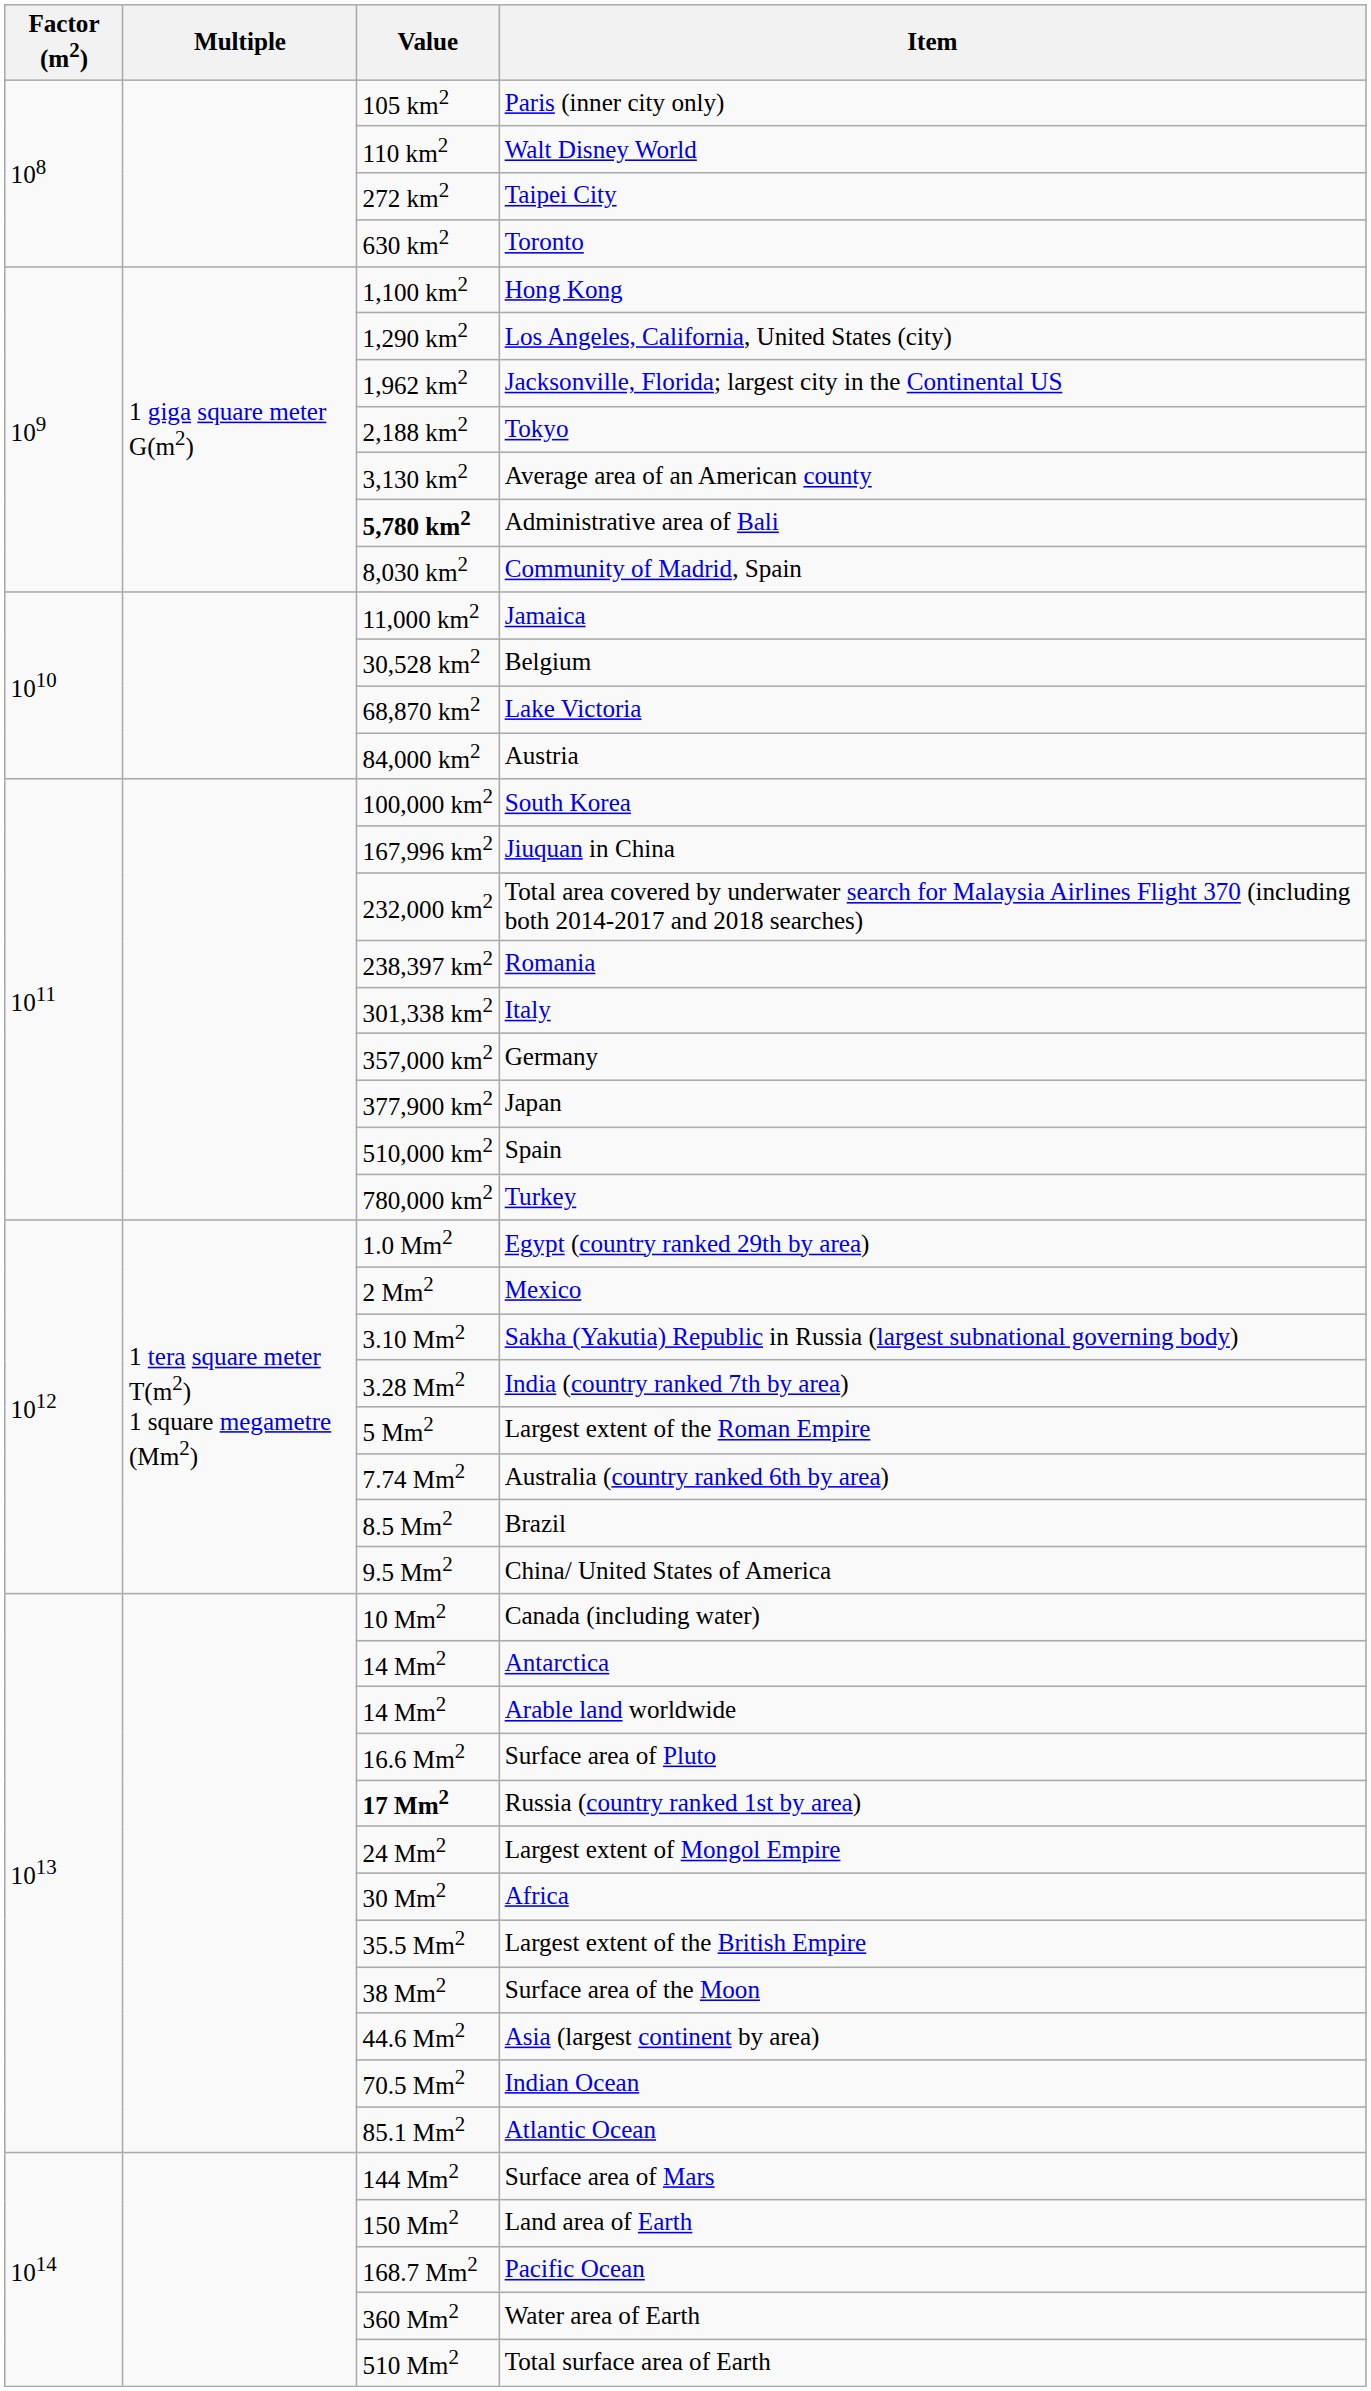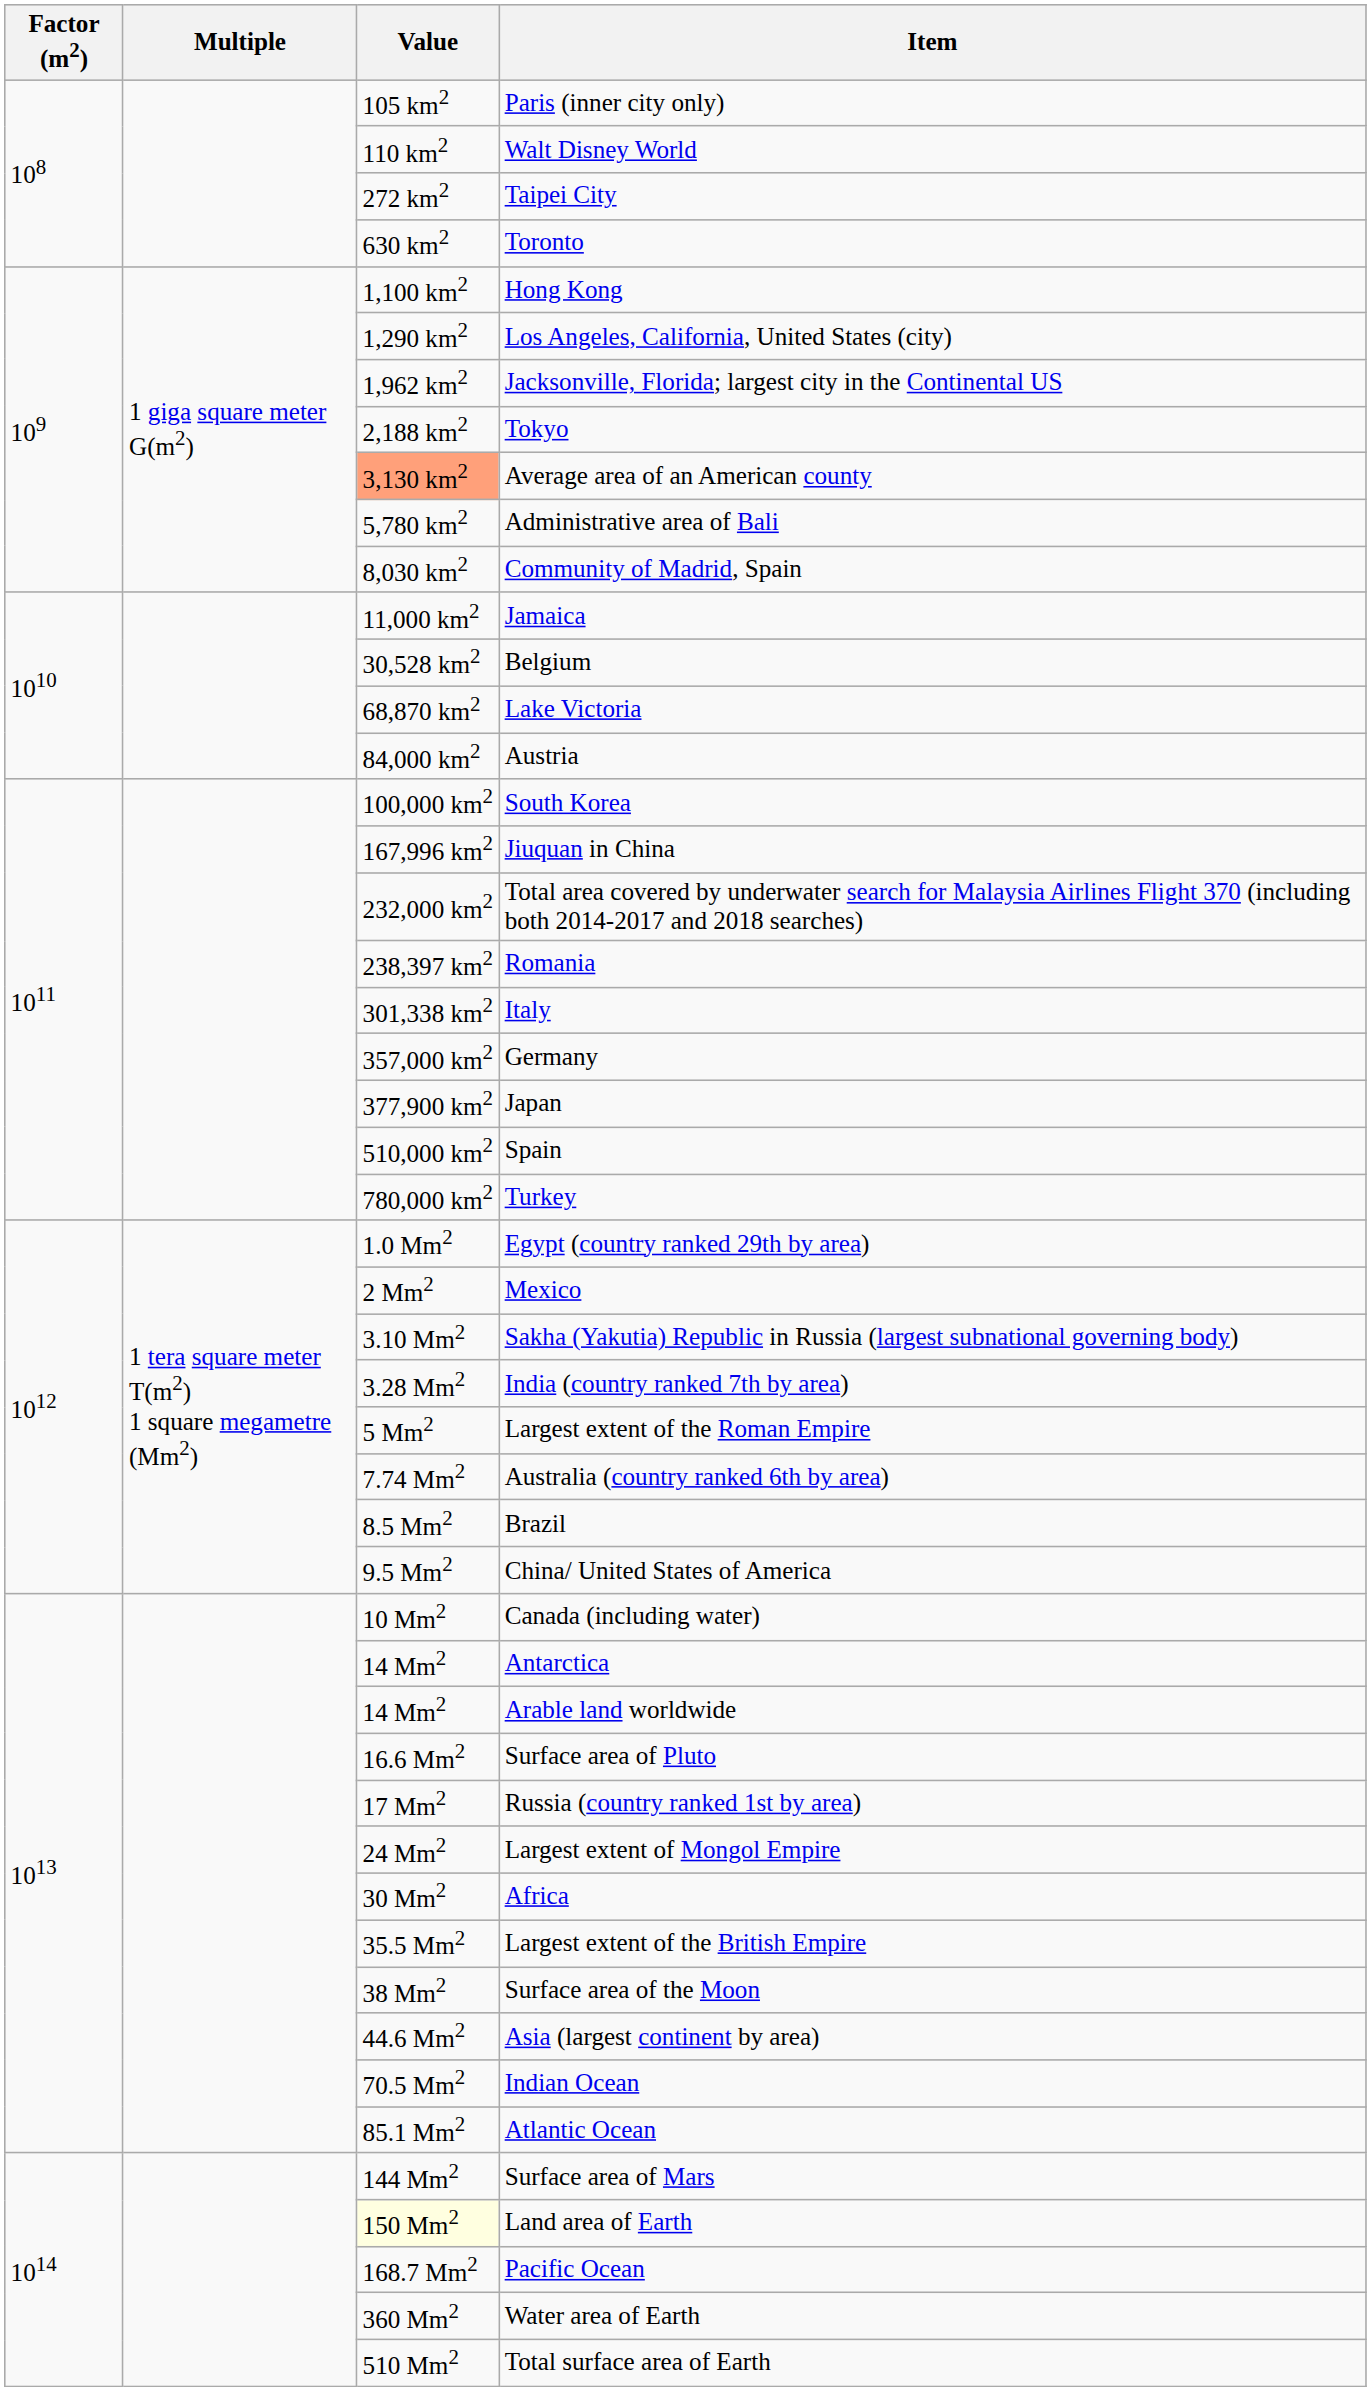Average area of an American county | Value: no background -> lightsalmon background
Administrative area of Bali | Value: bold -> normal
Russia (country ranked 1st by area) | Value: bold -> normal
Land area of Earth | Value: no background -> lightyellow background
